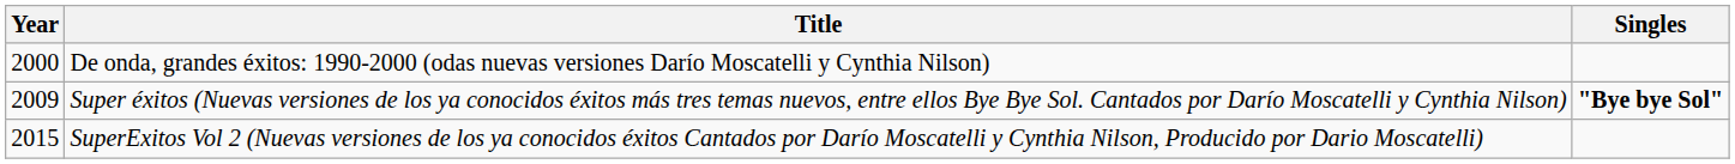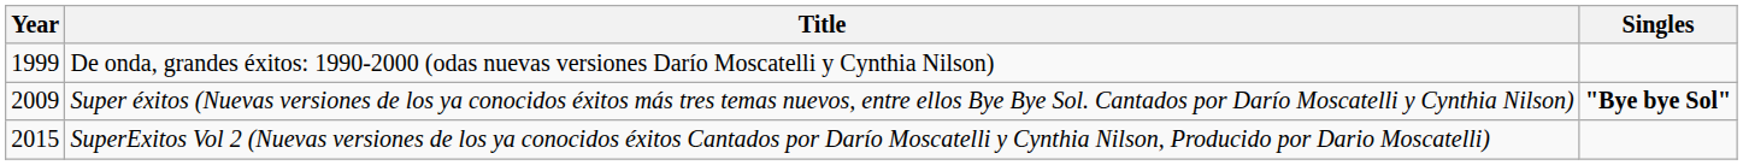row 2 | Year: 2000 -> 1999
